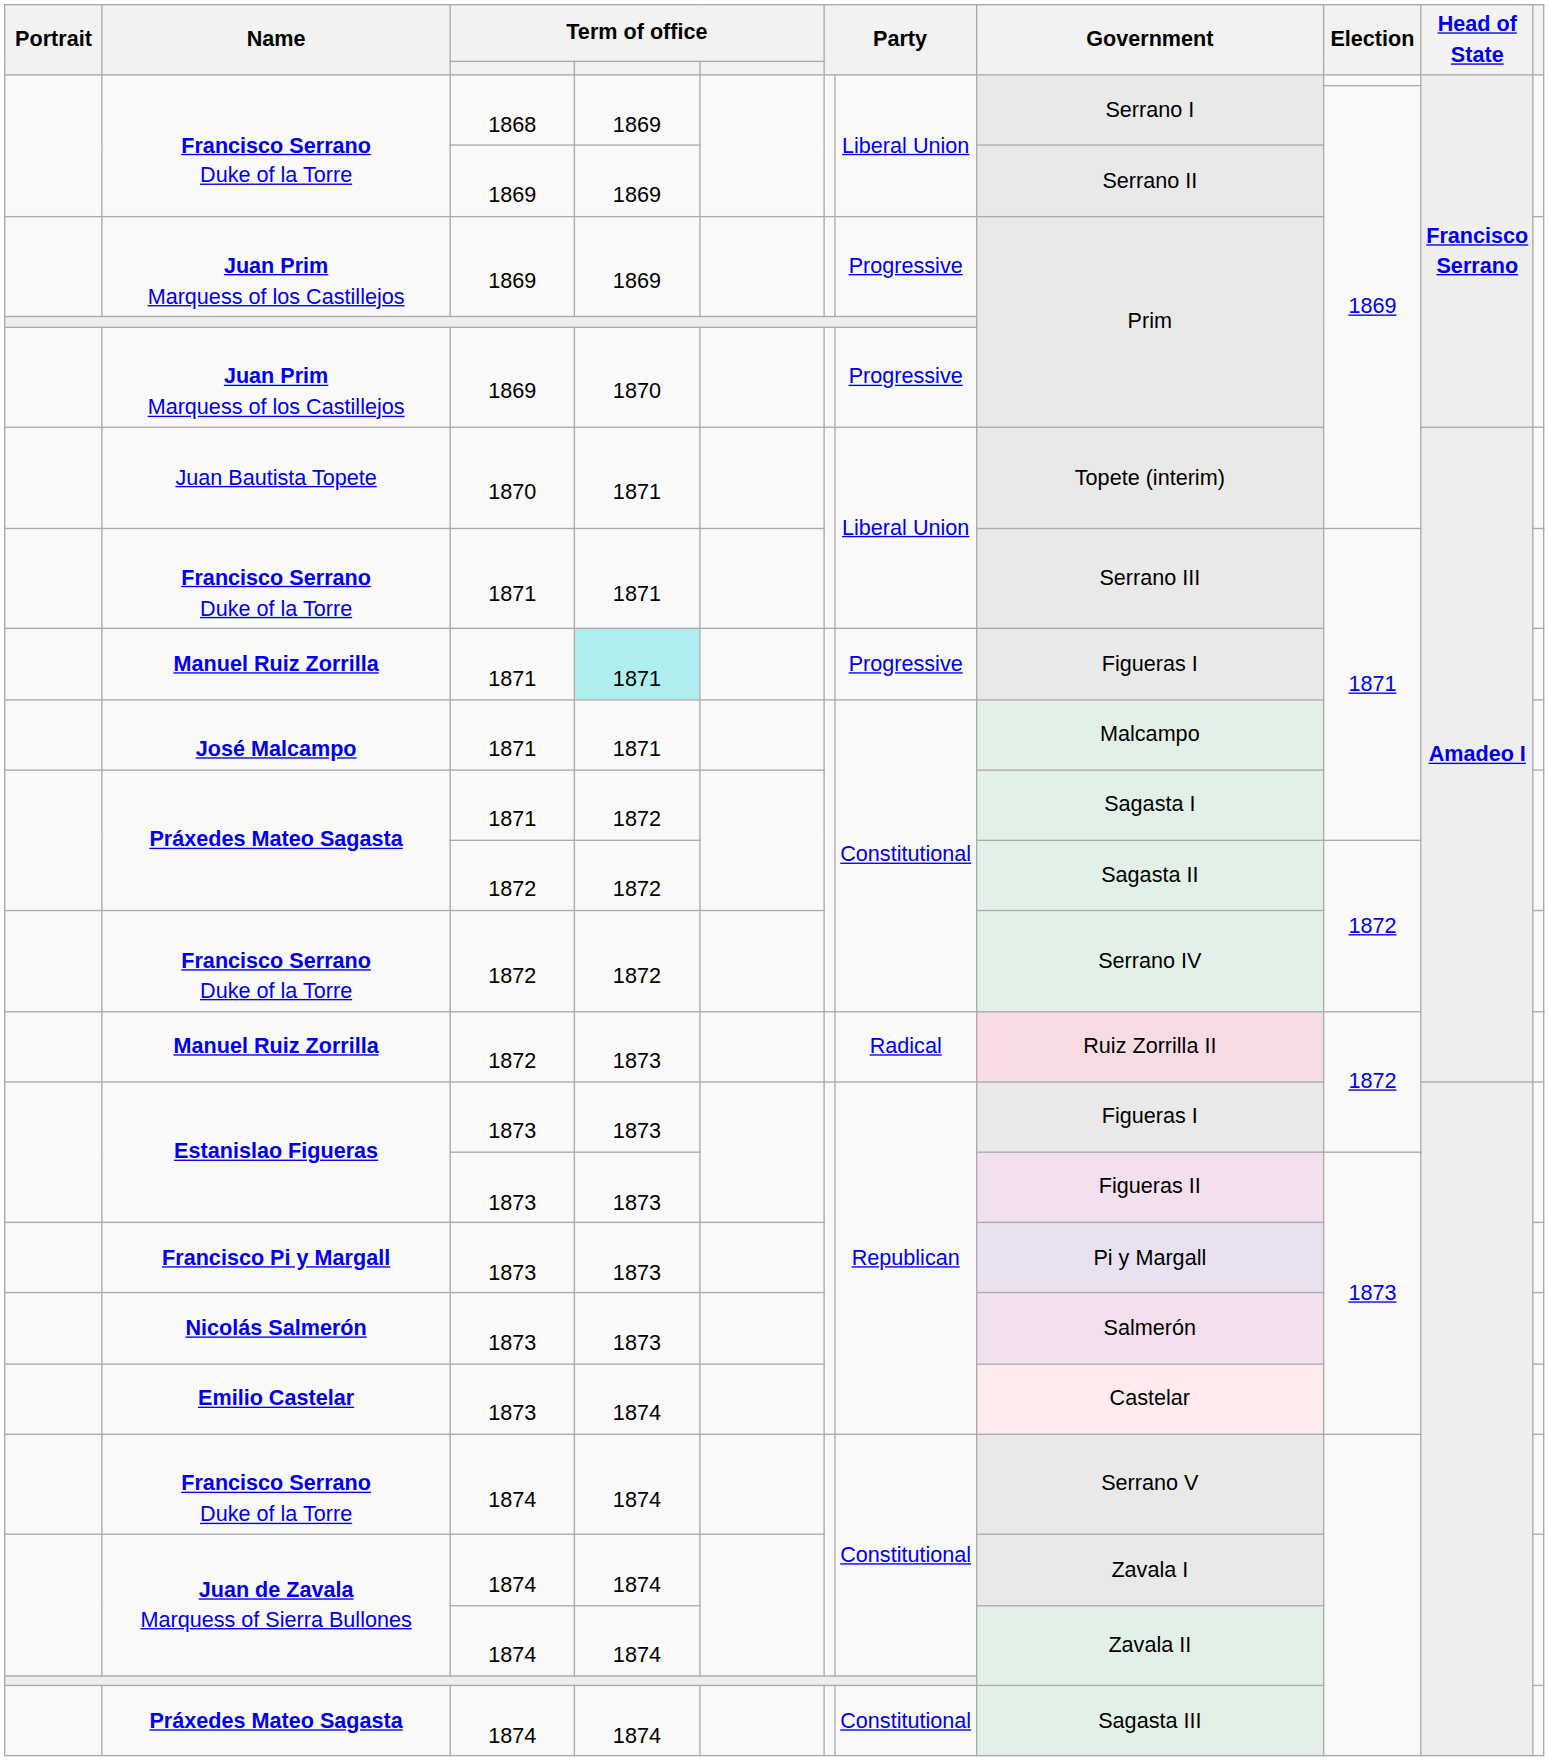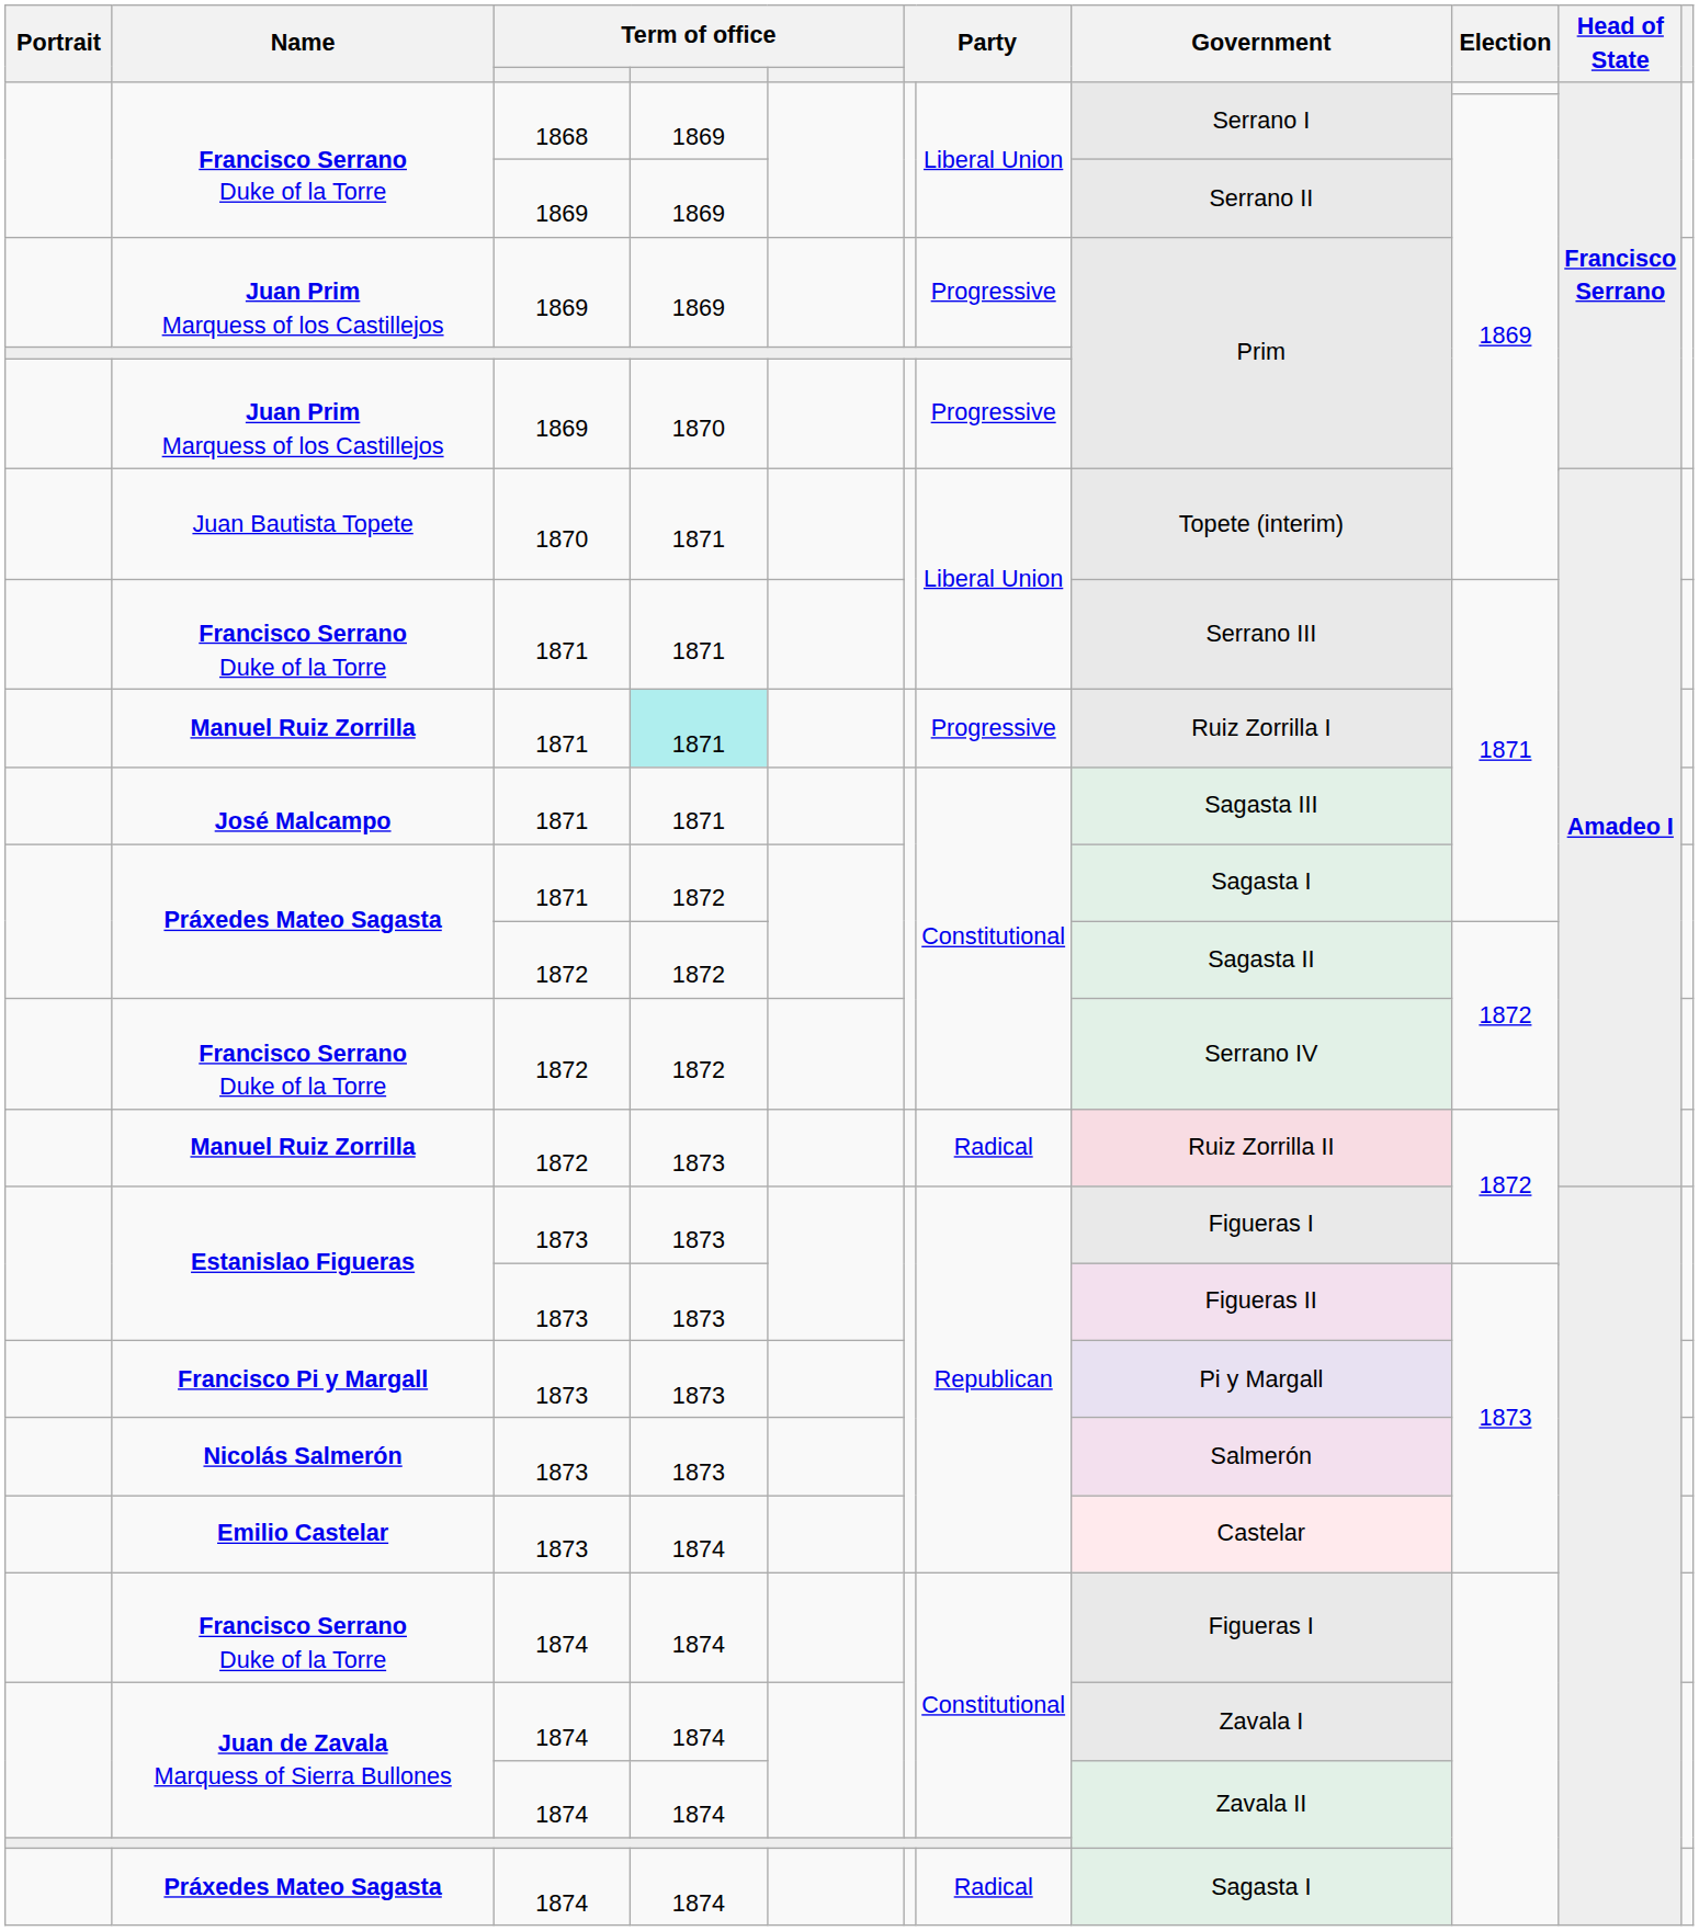Manuel Ruiz Zorrilla / 1871 | Government: Figueras I -> Ruiz Zorrilla I
José Malcampo | Government: Malcampo -> Sagasta III
Francisco Serrano Duke of la Torre / 1874 | Government: Serrano V -> Figueras I
Práxedes Mateo Sagasta / 1874 | column 7: Constitutional -> Radical
Práxedes Mateo Sagasta / 1874 | Government: Sagasta III -> Sagasta I
